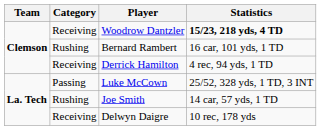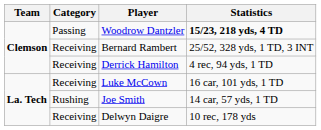Woodrow Dantzler | Category: Receiving -> Passing
Bernard Rambert | Category: Rushing -> Receiving
Bernard Rambert | Statistics: 16 car, 101 yds, 1 TD -> 25/52, 328 yds, 1 TD, 3 INT
Luke McCown | Category: Passing -> Receiving
Luke McCown | Statistics: 25/52, 328 yds, 1 TD, 3 INT -> 16 car, 101 yds, 1 TD
